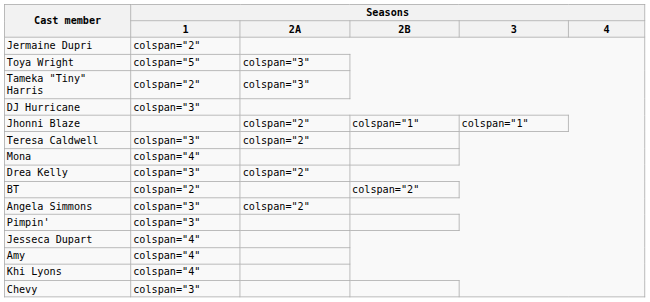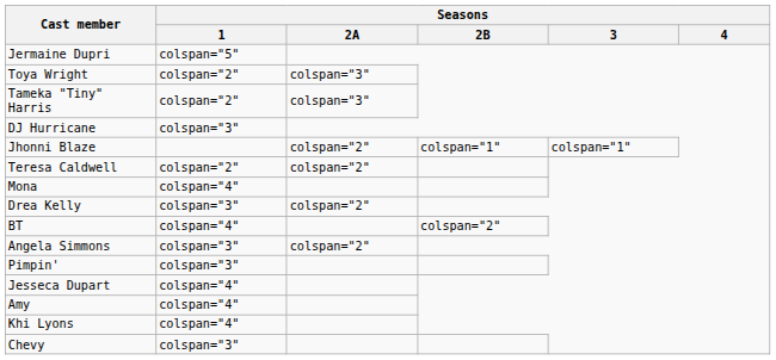Jermaine Dupri | Seasons / 1: colspan="2" -> colspan="5"
Toya Wright | Seasons / 1: colspan="5" -> colspan="2"
Teresa Caldwell | Seasons / 1: colspan="3" -> colspan="2"
BT | Seasons / 1: colspan="2" -> colspan="4"
